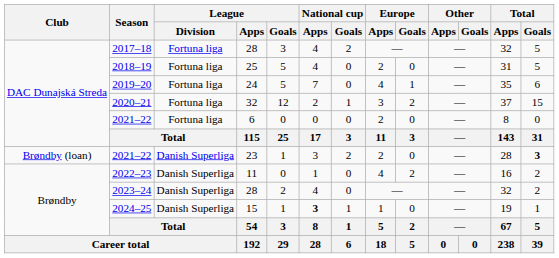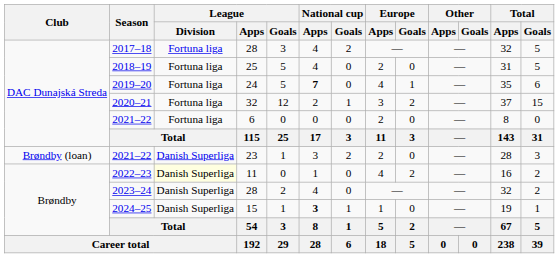2019–20 | National cup / Apps: normal -> bold
2021–22 / 23 | Total / Goals: bold -> normal
2022–23 | League / Division: no background -> lightyellow background
